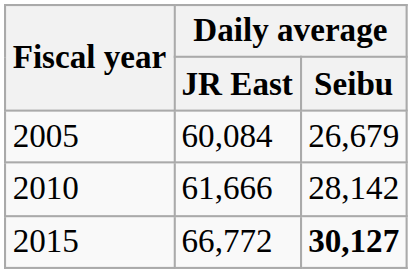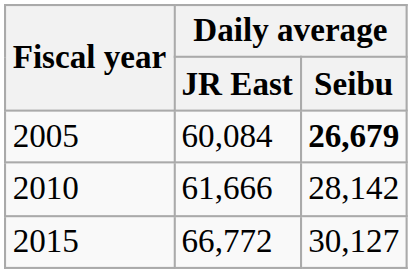2005 | Daily average / Seibu: normal -> bold
2015 | Daily average / Seibu: bold -> normal
